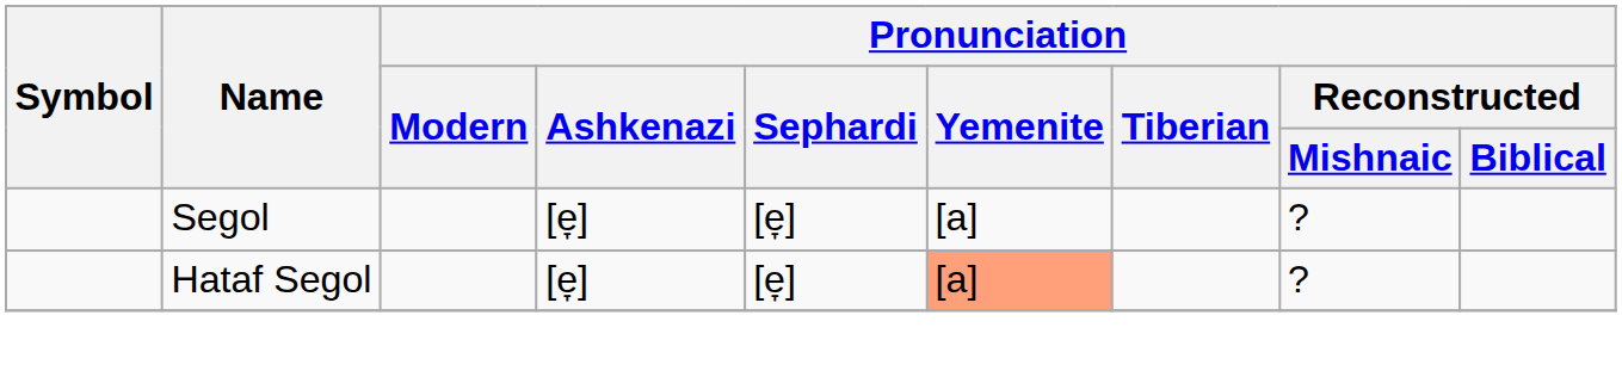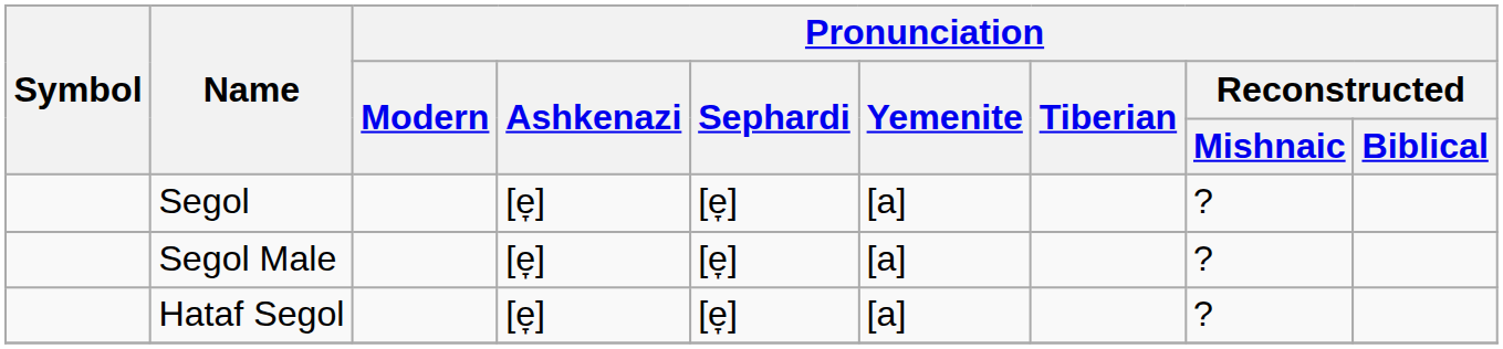+ row: Segol Male | [e̞] | [e̞] | [a] | ?
Hataf Segol | Pronunciation / Yemenite: lightsalmon background -> no background
